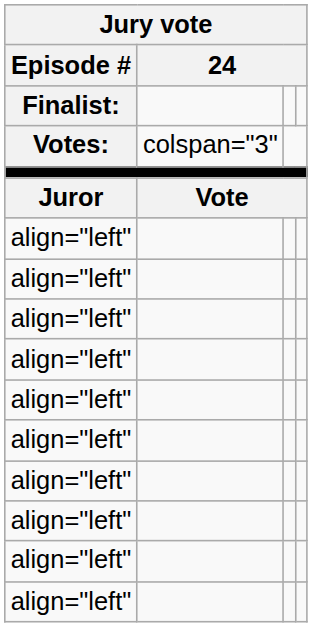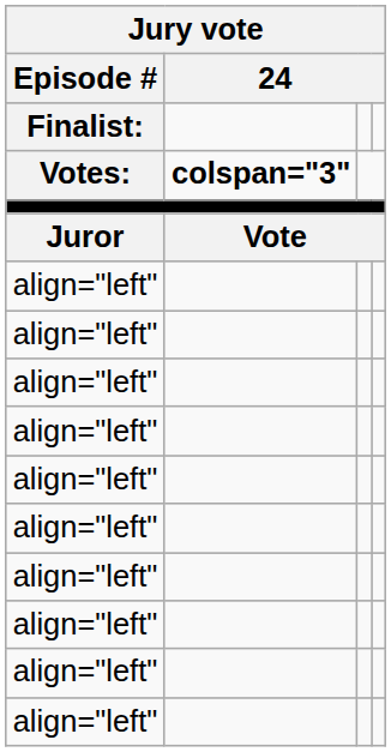Votes: | column 2: normal -> bold
